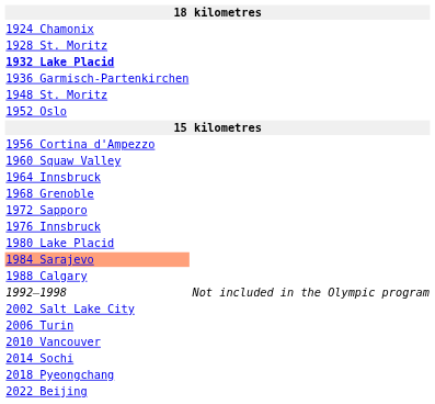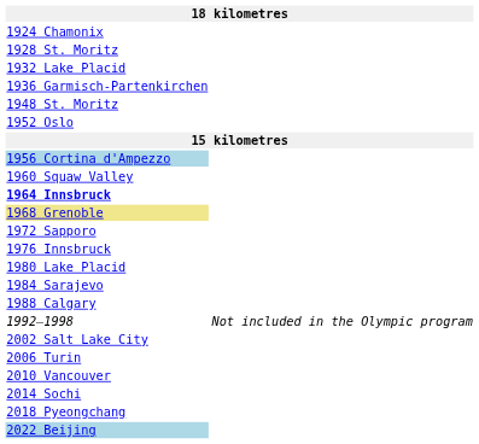1932 Lake Placid | column 1: bold -> normal
1956 Cortina d'Ampezzo | column 1: no background -> lightblue background
1964 Innsbruck | column 1: normal -> bold
1968 Grenoble | column 1: no background -> khaki background
1984 Sarajevo | column 1: lightsalmon background -> no background
2022 Beijing | column 1: no background -> lightblue background
